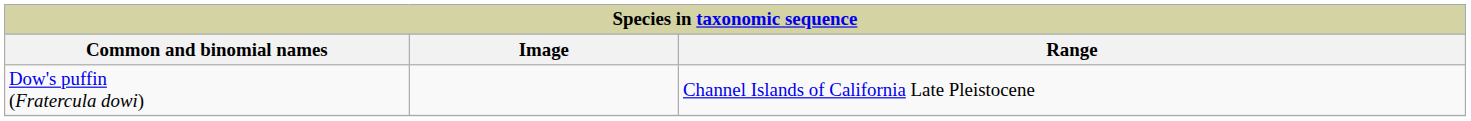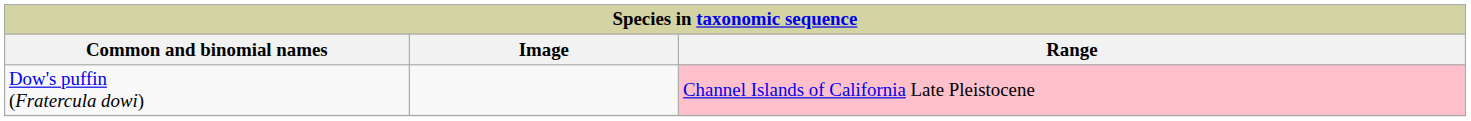Dow's puffin (Fratercula dowi) | Range: no background -> pink background
